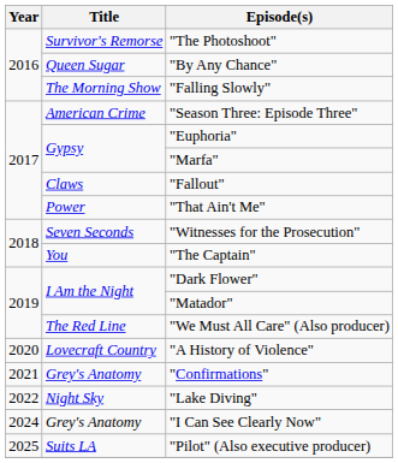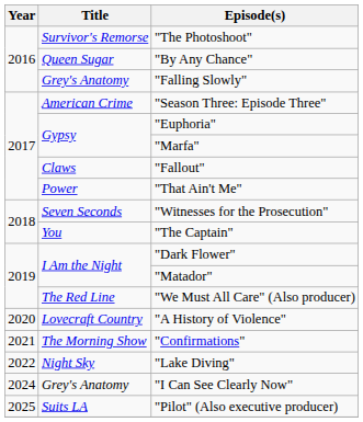"Falling Slowly" | Title: The Morning Show -> Grey's Anatomy
"Confirmations" | Title: Grey's Anatomy -> The Morning Show
